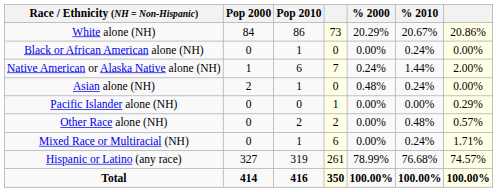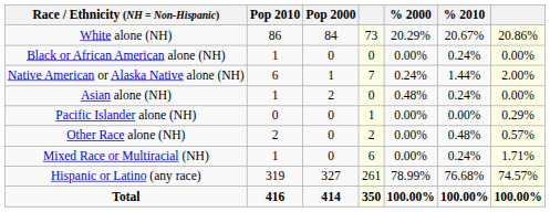columns swapped: Pop 2000 <-> Pop 2010
